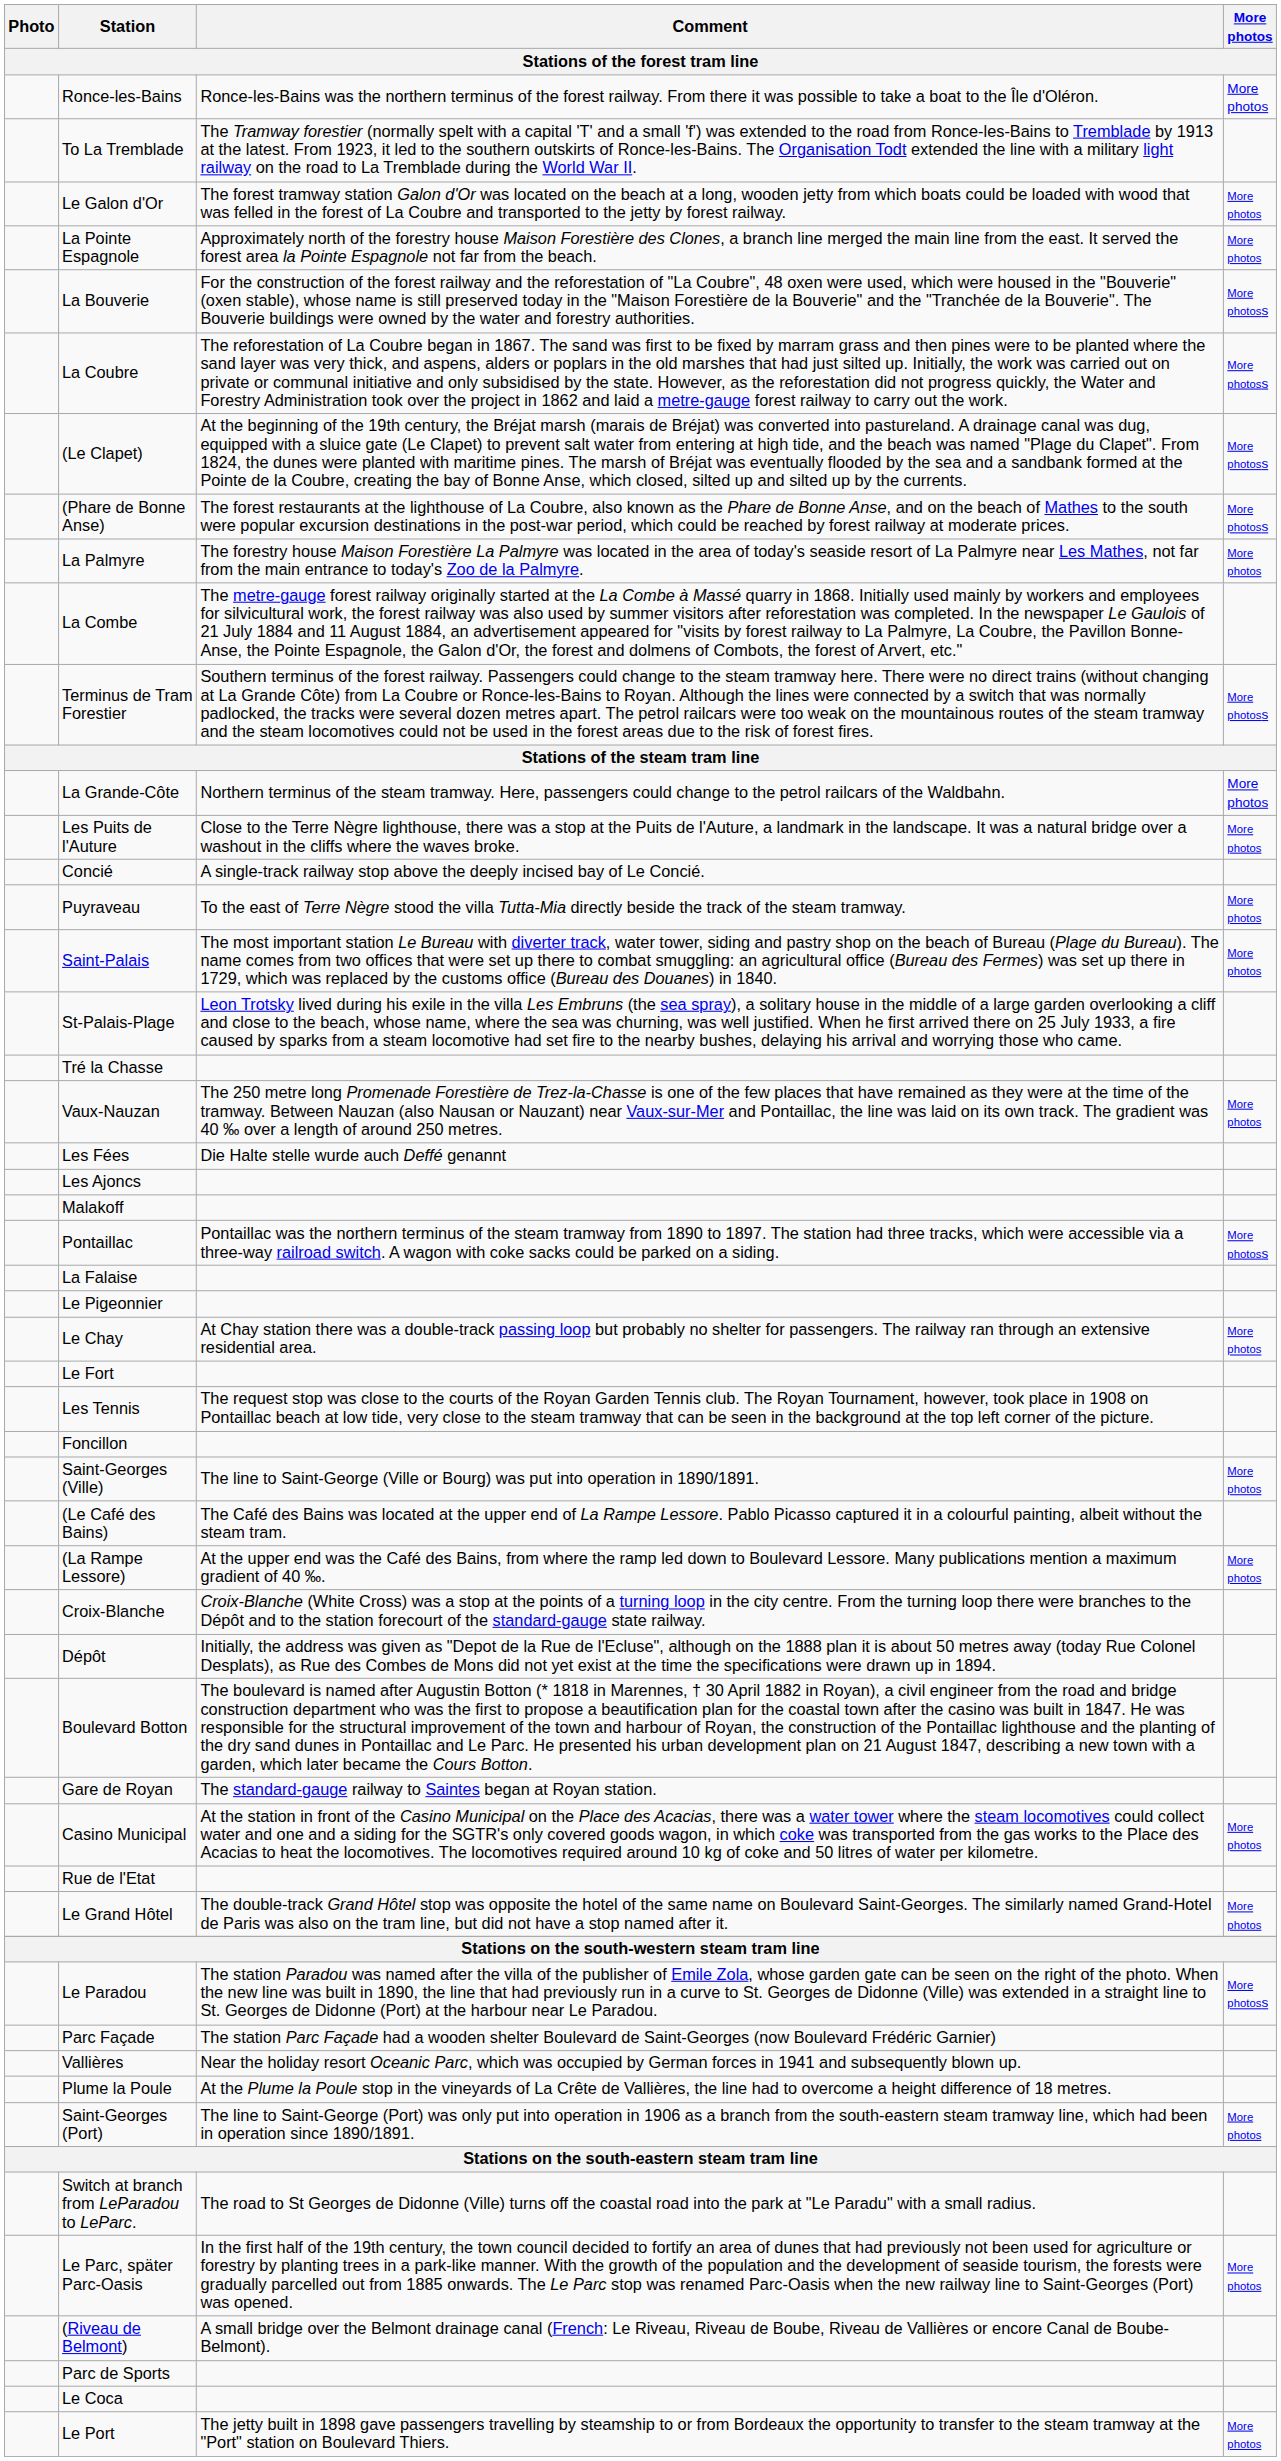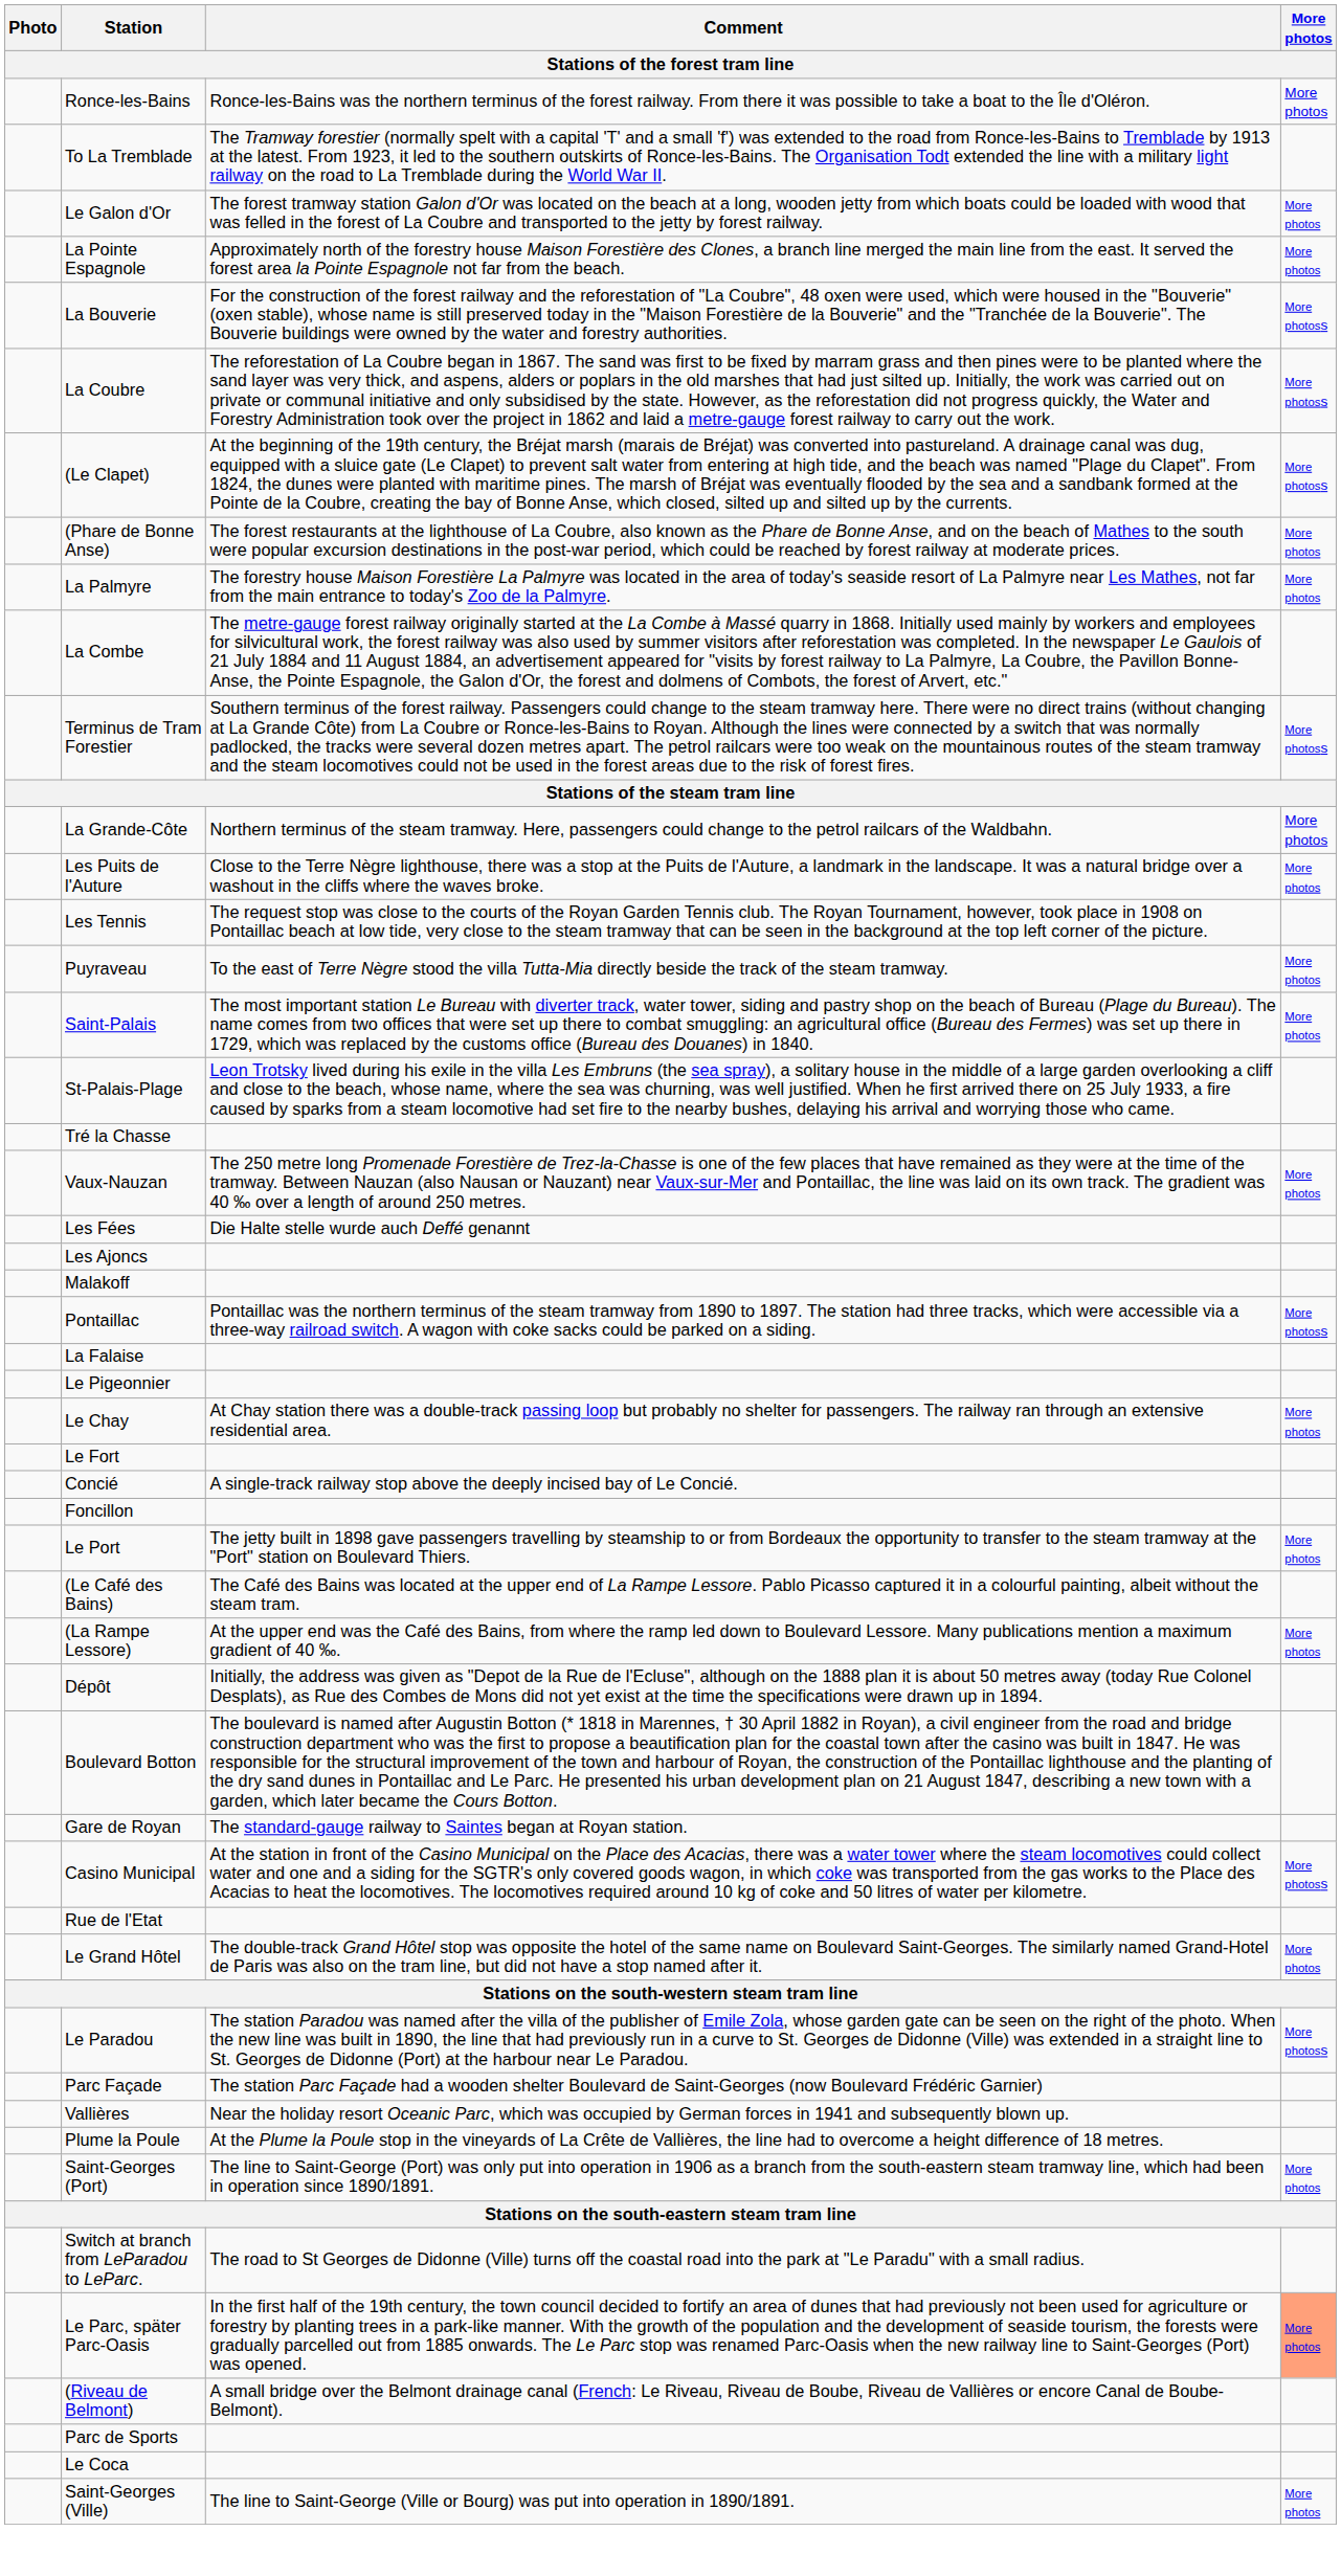(Phare de Bonne Anse) | More photos: More photoss -> More photos
rows swapped: Concié <-> Les Tennis
rows swapped: Le Port <-> Saint-Georges (Ville)
- row: Croix-Blanche | Croix-Blanche (White Cross) was a stop at the points of a turning loop in the city centre. From the turning loop there were branches to the Dépôt and to the station forecourt of the standard-gauge state railway.
Casino Municipal | More photos: More photos -> More photoss
Le Parc, später Parc-Oasis | More photos: no background -> lightsalmon background
